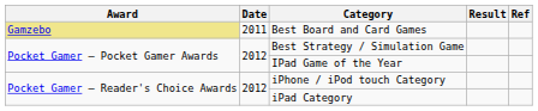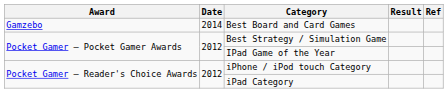Best Board and Card Games | Award: khaki background -> no background
Best Board and Card Games | Date: 2011 -> 2014
